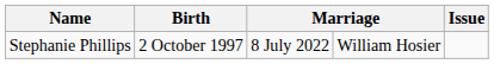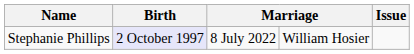Stephanie Phillips | Birth: no background -> lavender background
